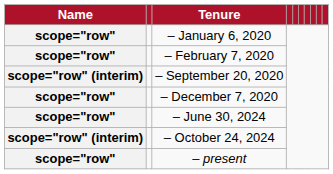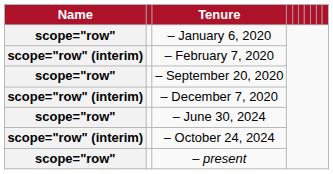– February 7, 2020 | Name: scope="row" -> scope="row" (interim)
– September 20, 2020 | Name: scope="row" (interim) -> scope="row"
– December 7, 2020 | Name: scope="row" -> scope="row" (interim)
